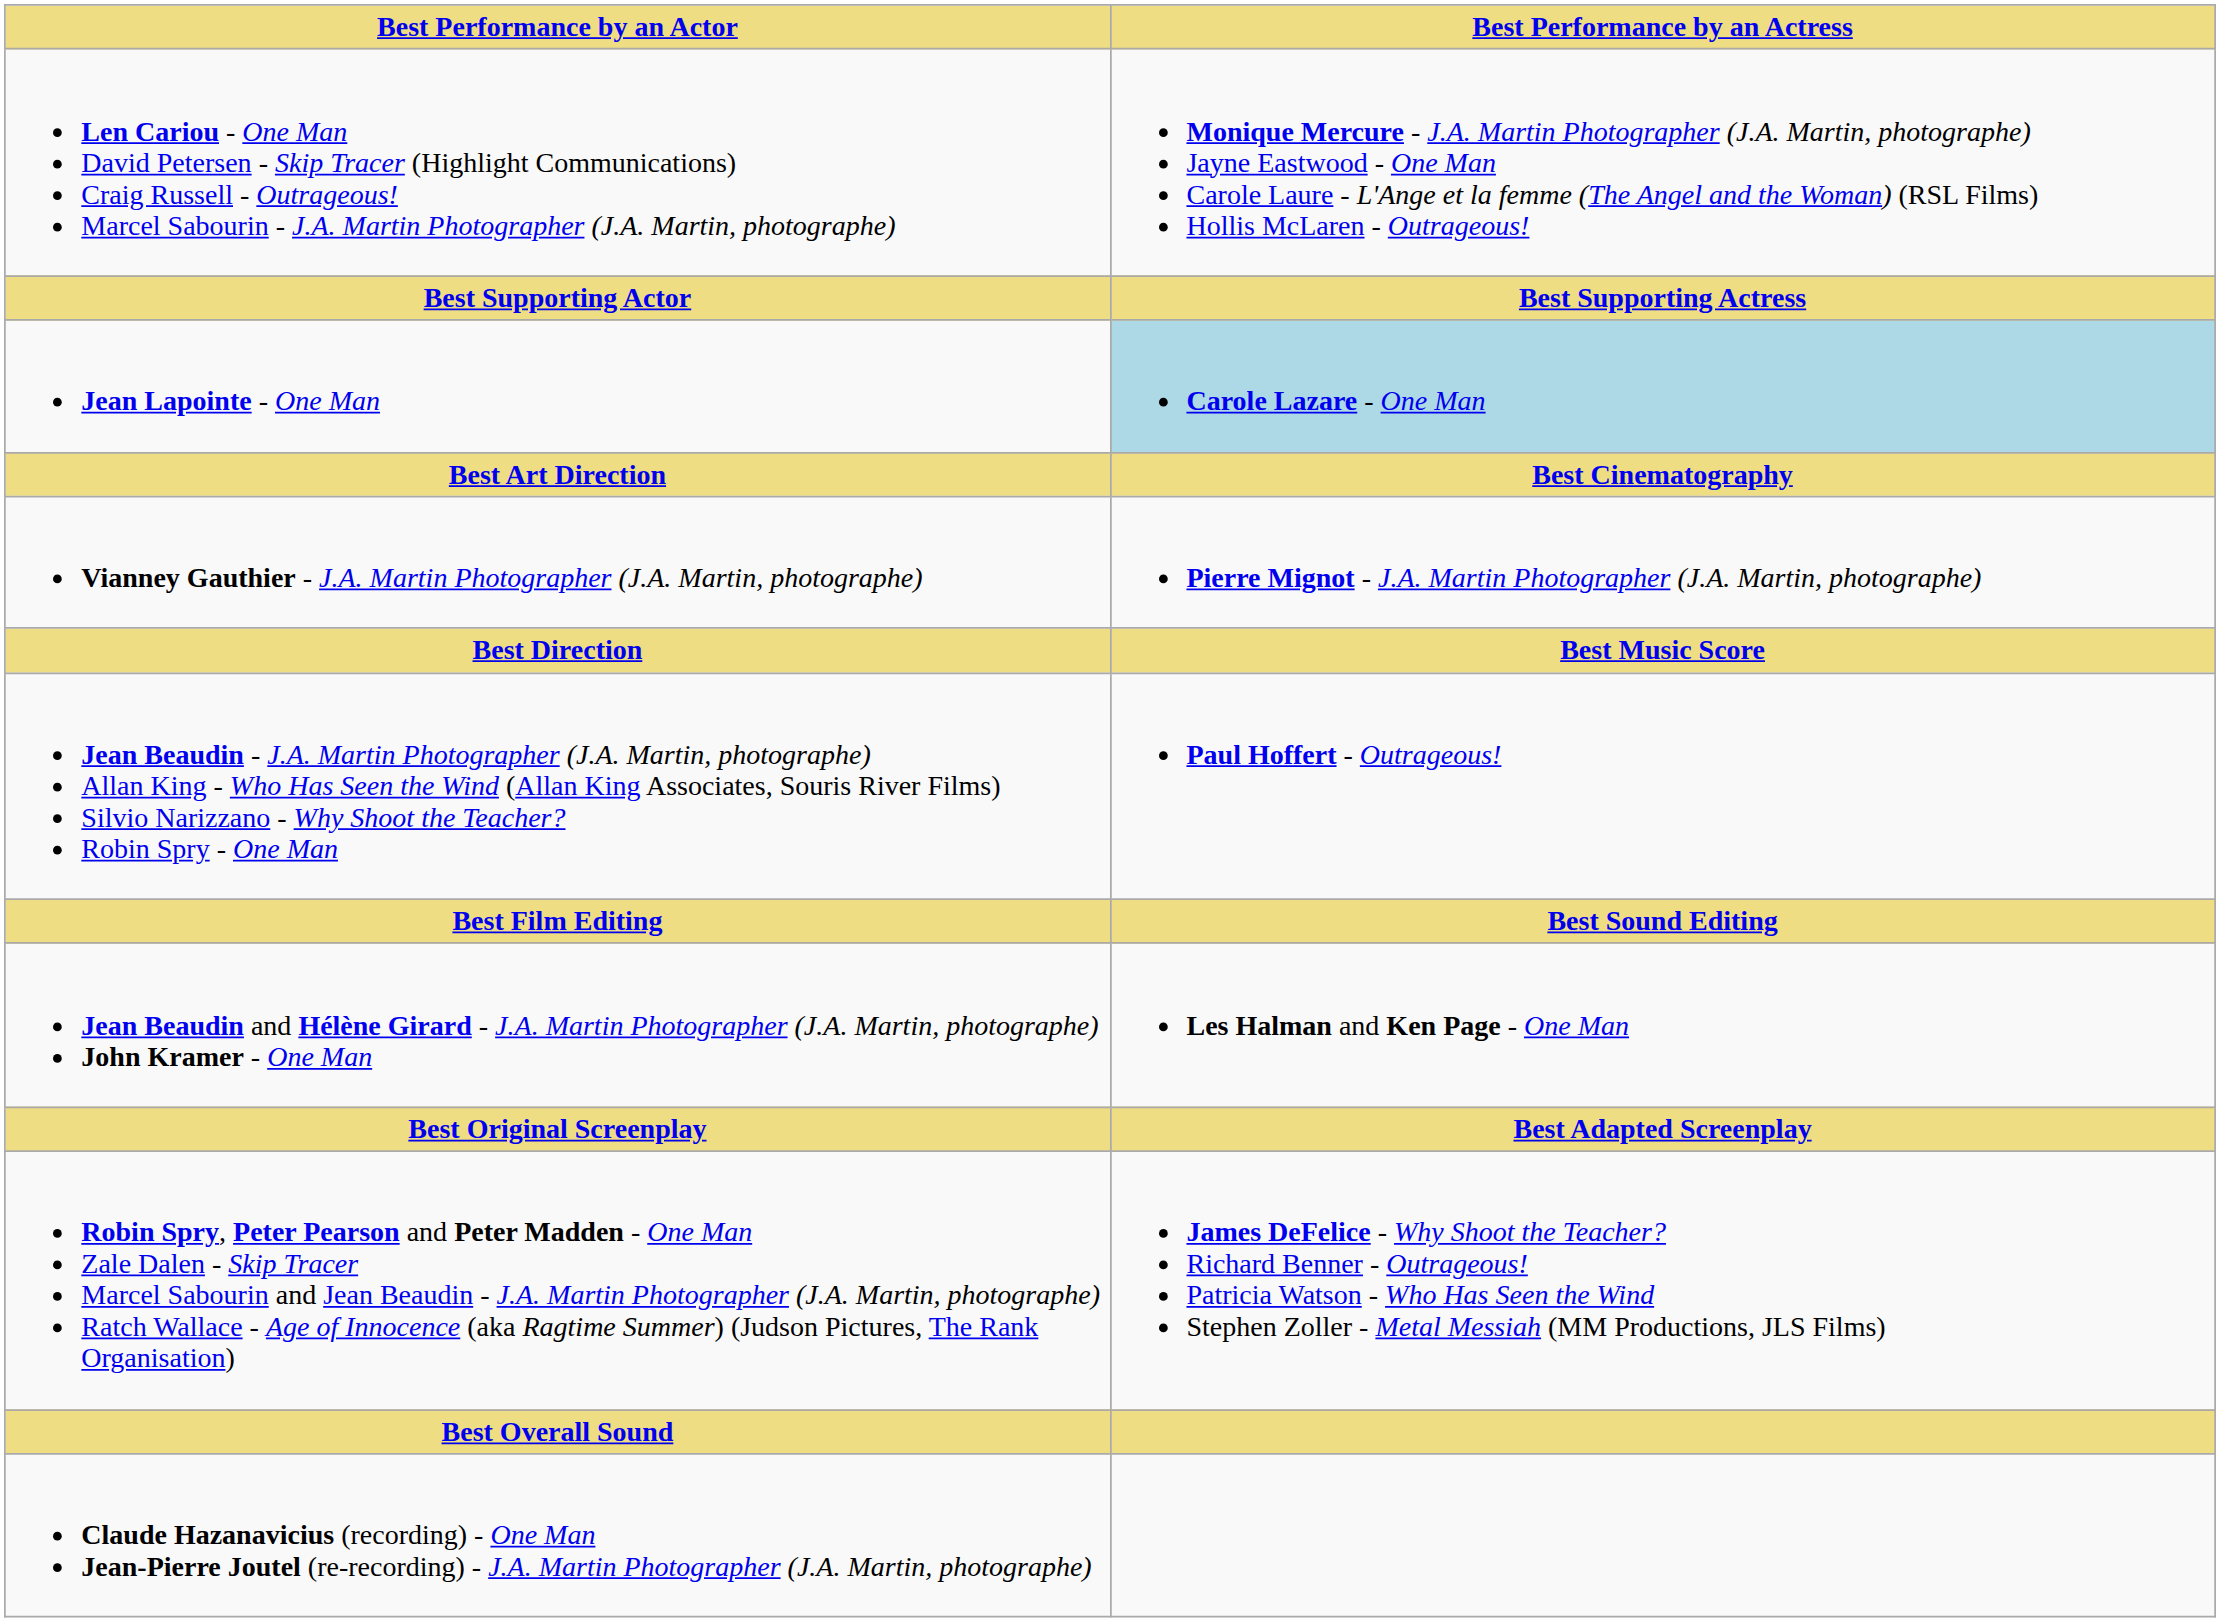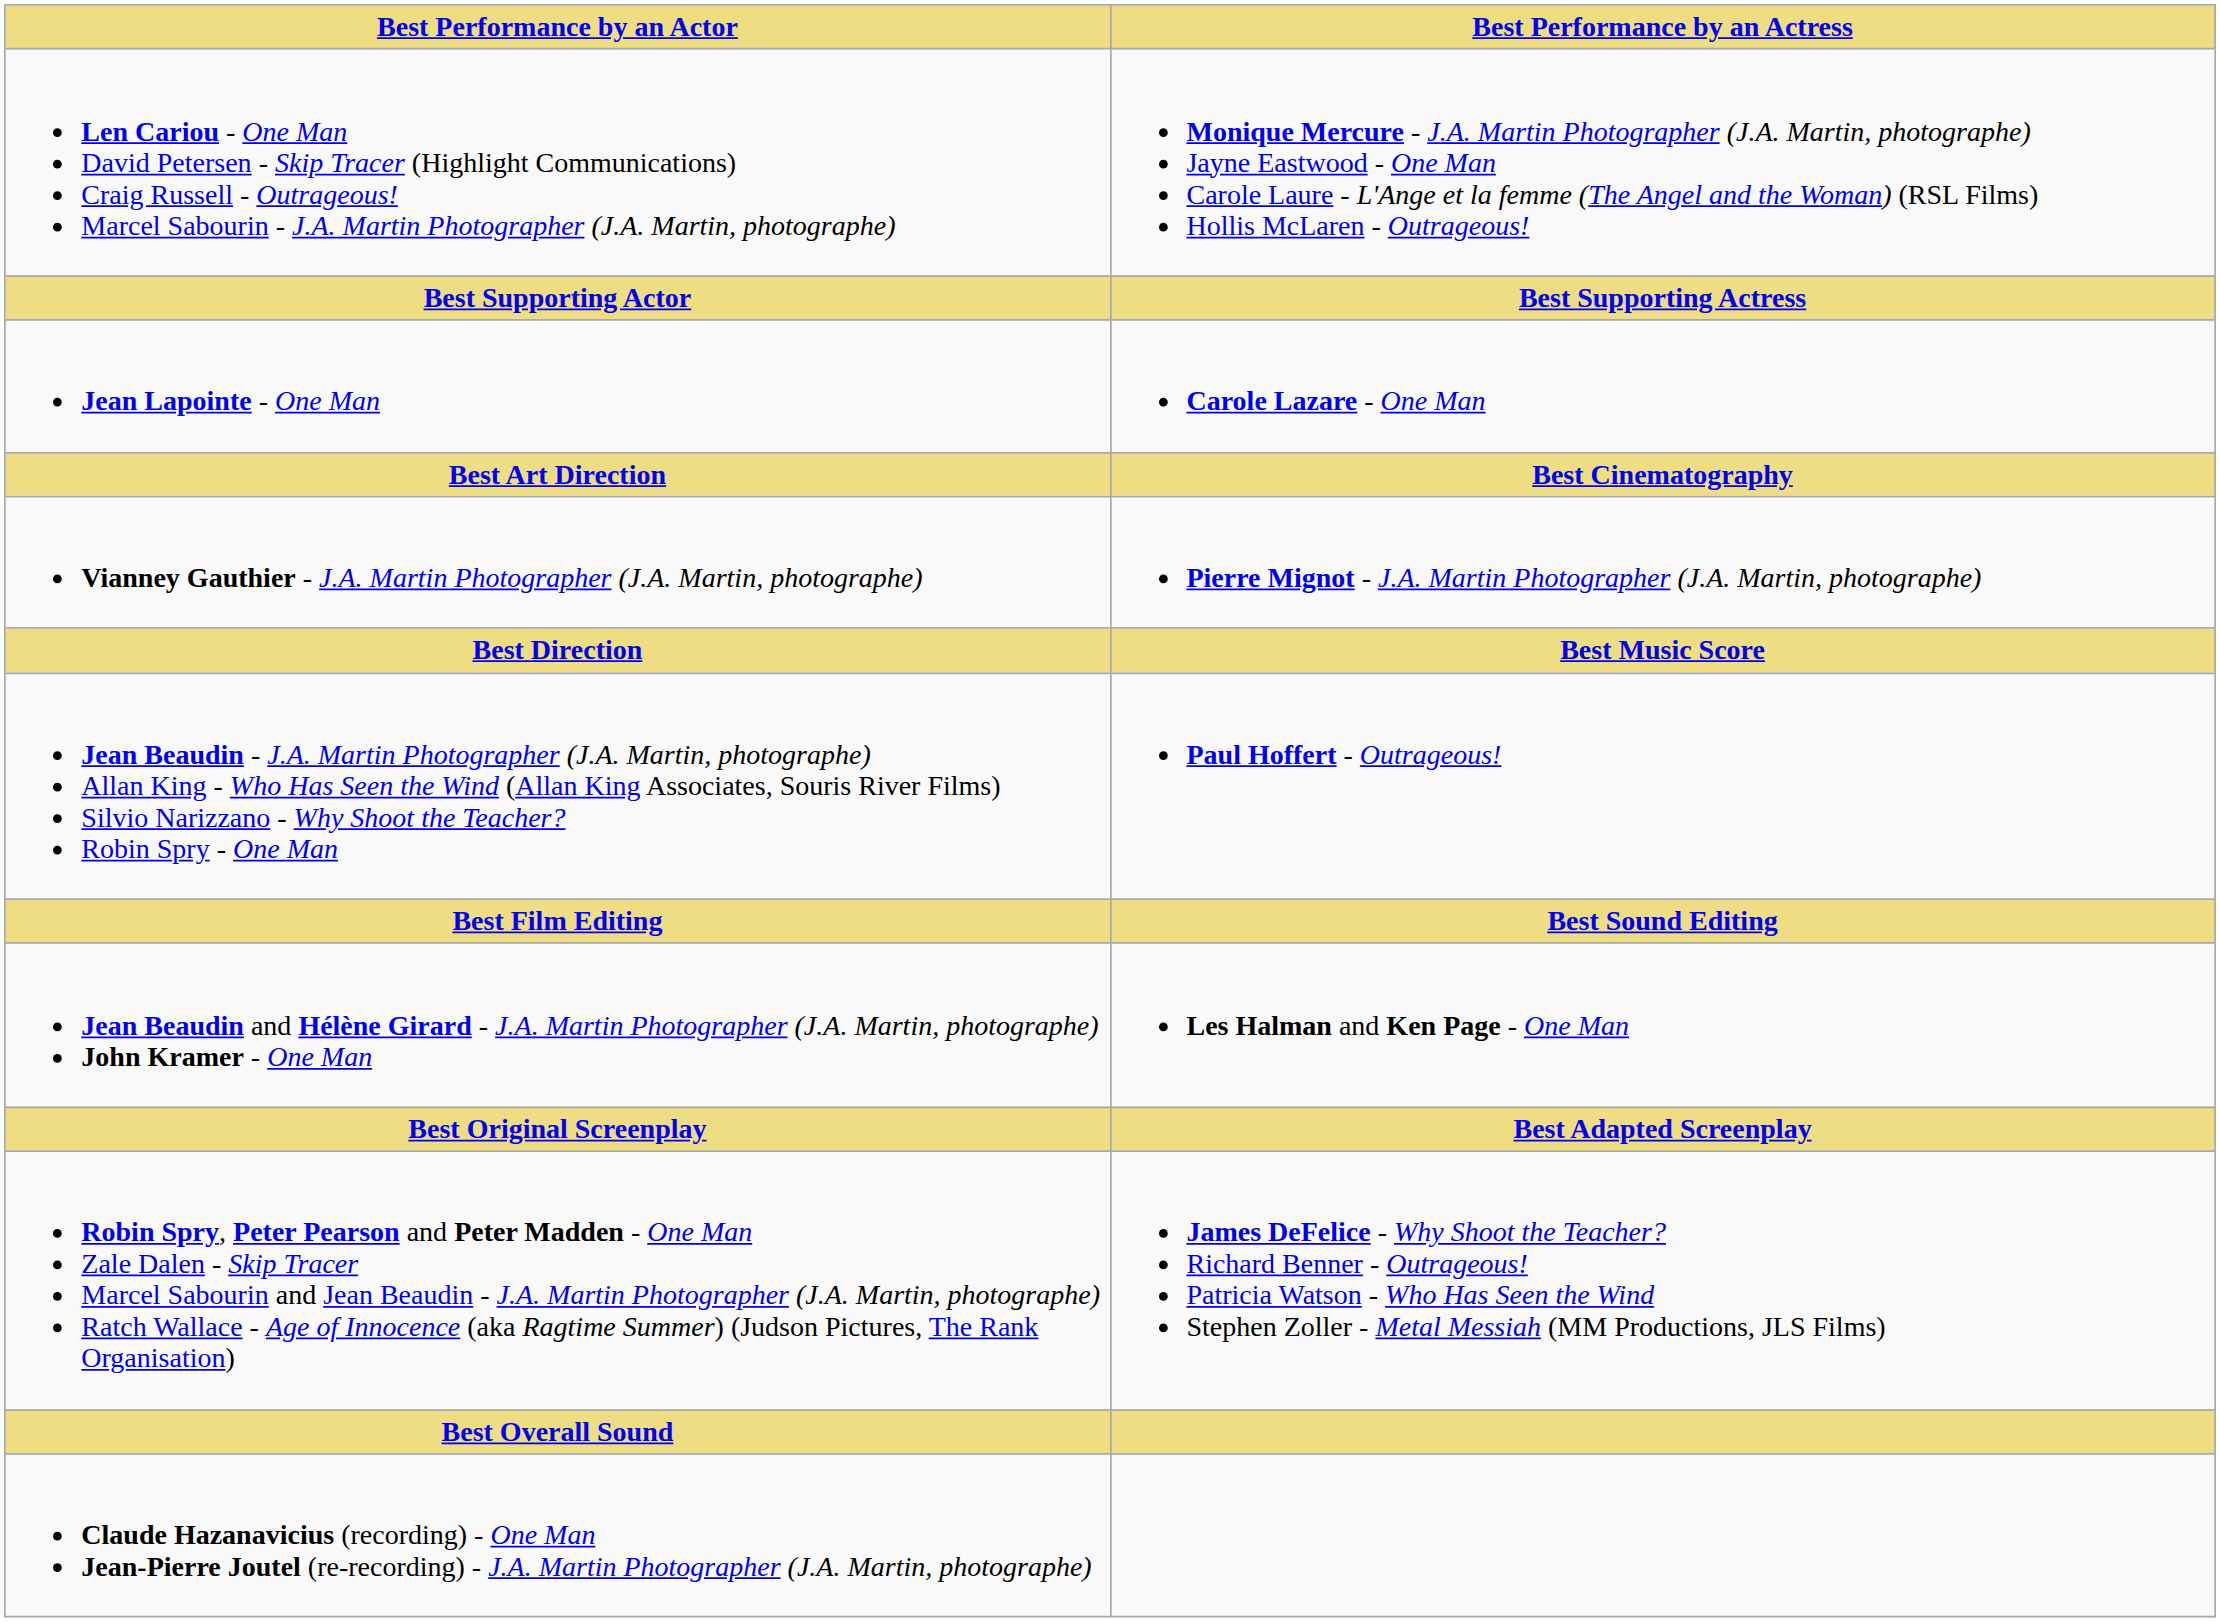Jean Lapointe - One Man | Best Performance by an Actress: lightblue background -> no background
